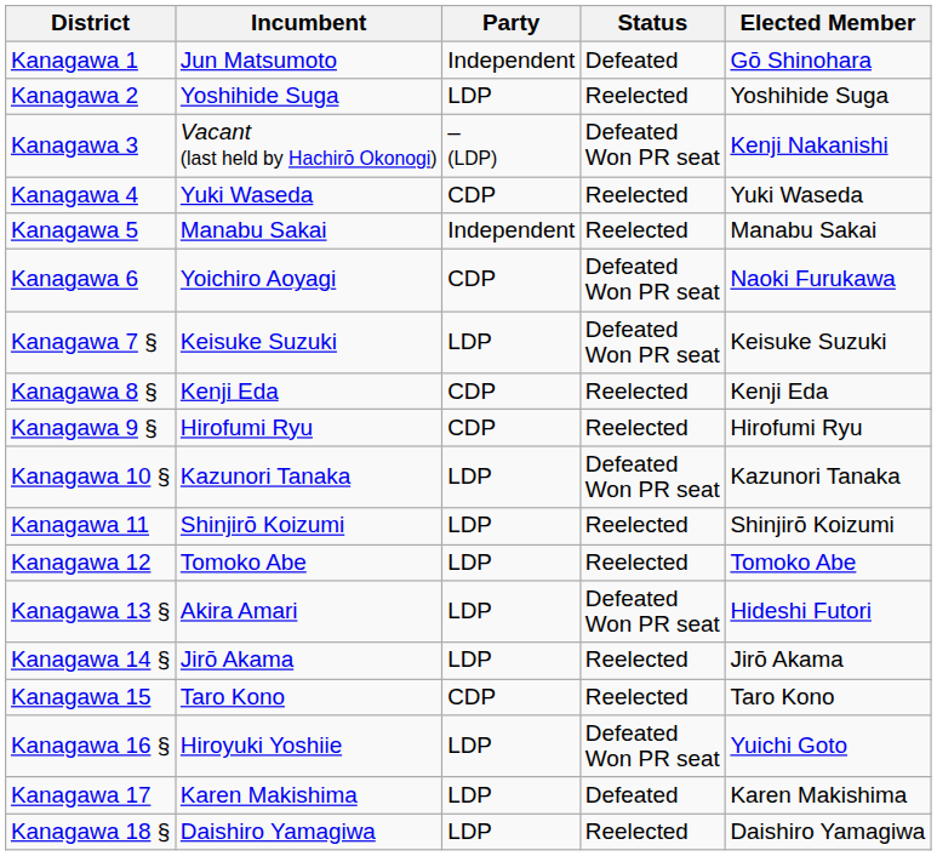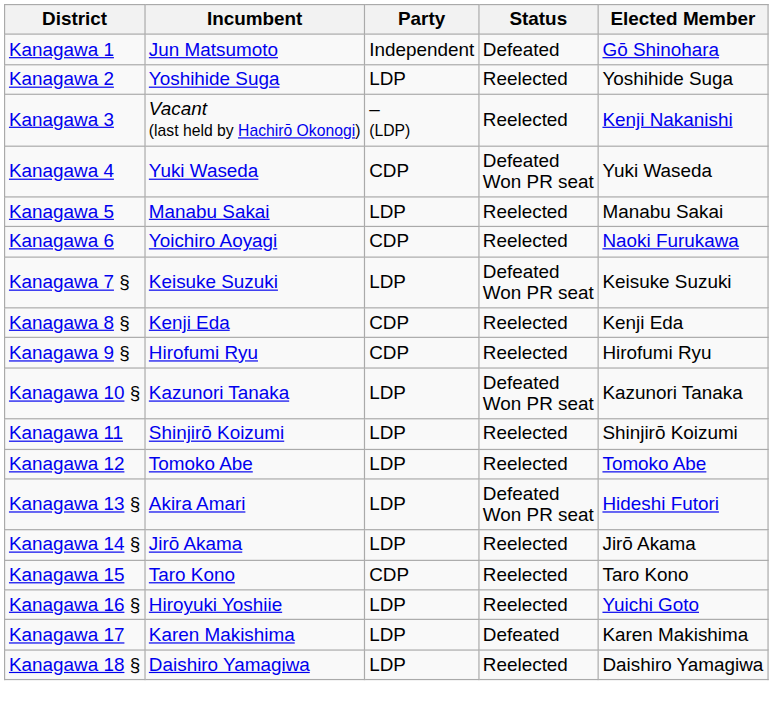Kanagawa 3 | Status: Defeated Won PR seat -> Reelected
Kanagawa 4 | Status: Reelected -> Defeated Won PR seat
Kanagawa 5 | Party: Independent -> LDP
Kanagawa 6 | Status: Defeated Won PR seat -> Reelected
Kanagawa 16 § | Status: Defeated Won PR seat -> Reelected
